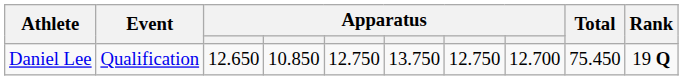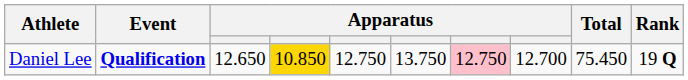Daniel Lee | Event: normal -> bold
Daniel Lee | column 4: no background -> gold background
Daniel Lee | column 7: no background -> pink background
